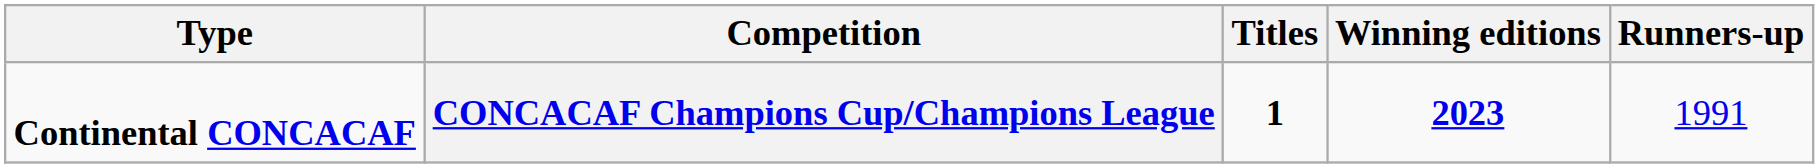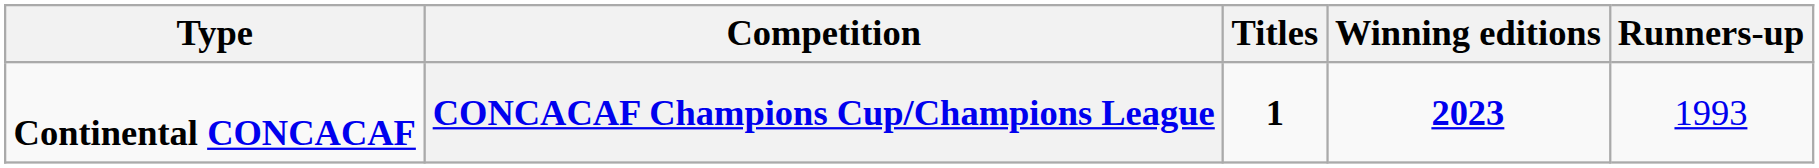CONCACAF Champions Cup/Champions League | Runners-up: 1991 -> 1993
